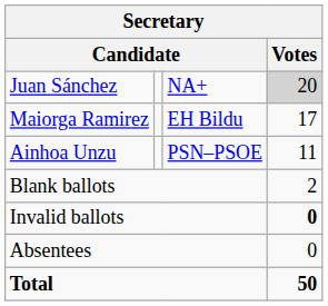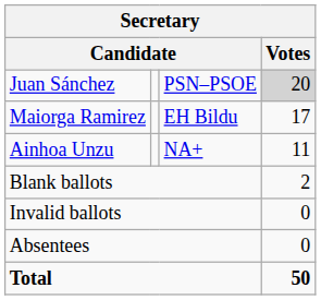Juan Sánchez | column 3: NA+ -> PSN–PSOE
Ainhoa Unzu | column 3: PSN–PSOE -> NA+
Invalid ballots | Votes: bold -> normal
